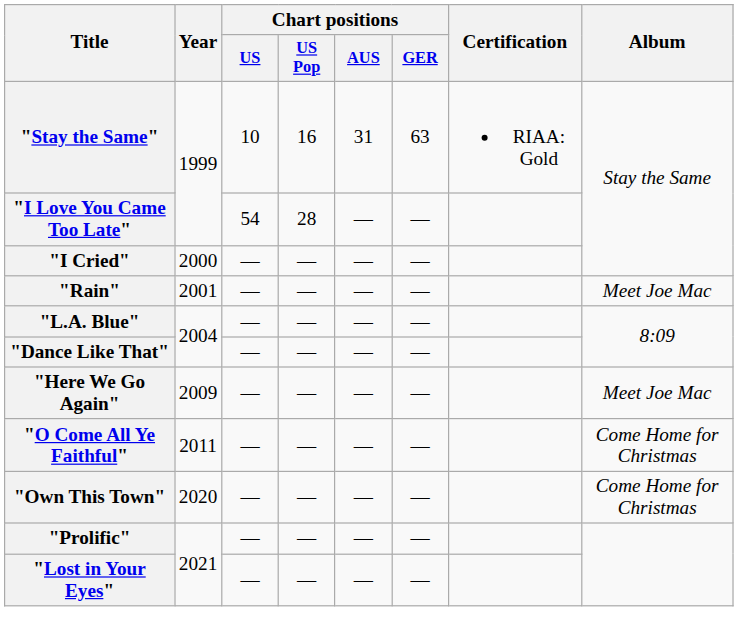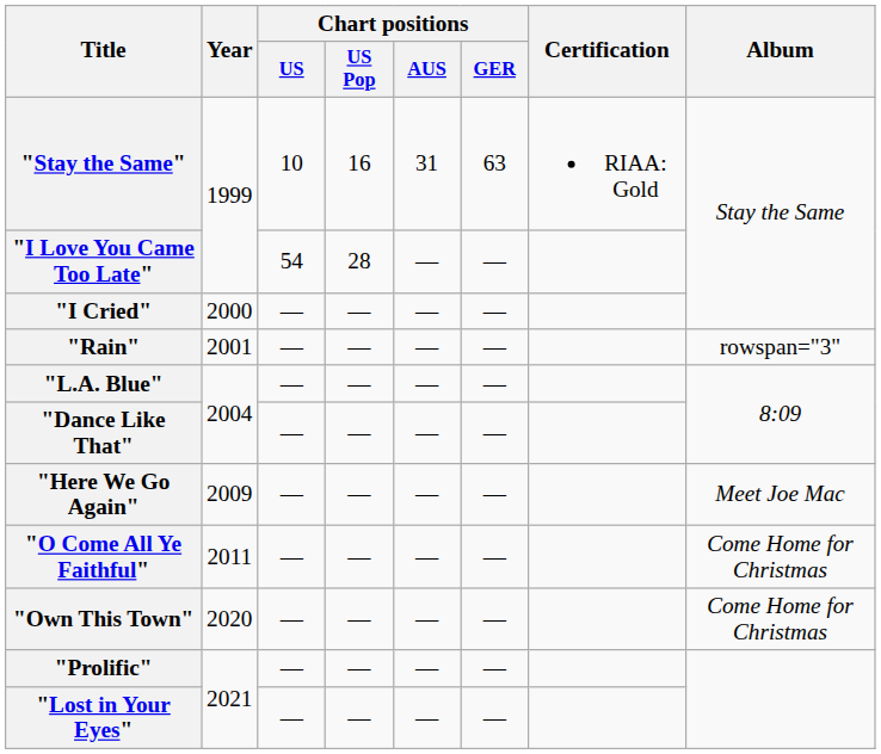"Rain" | Album: Meet Joe Mac -> rowspan="3"
